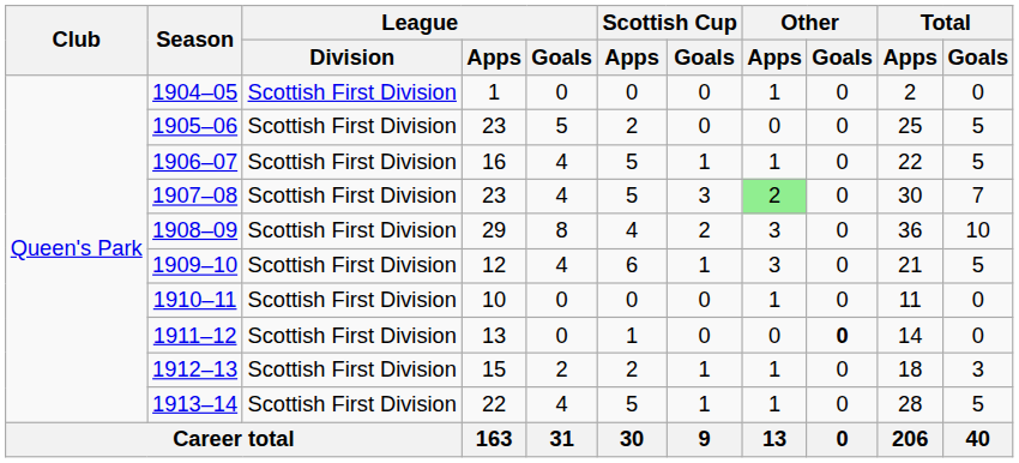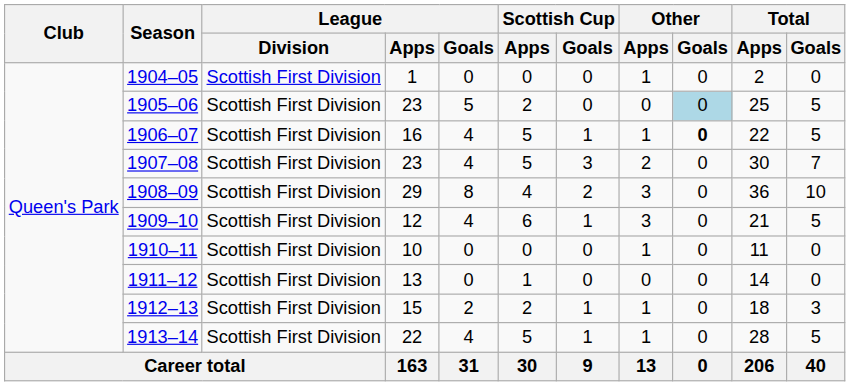1905–06 | Other / Goals: no background -> lightblue background
1906–07 | Other / Goals: normal -> bold
1907–08 | Other / Apps: lightgreen background -> no background
1911–12 | Other / Goals: bold -> normal
